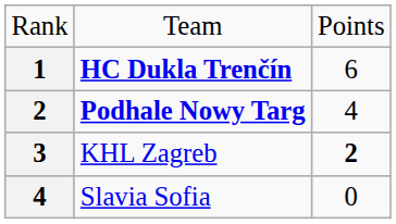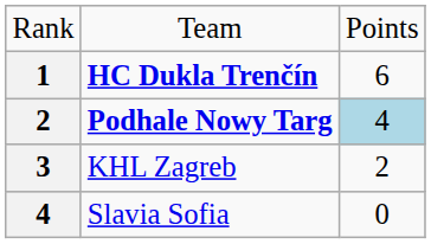Podhale Nowy Targ | column 3: no background -> lightblue background
KHL Zagreb | column 3: bold -> normal
